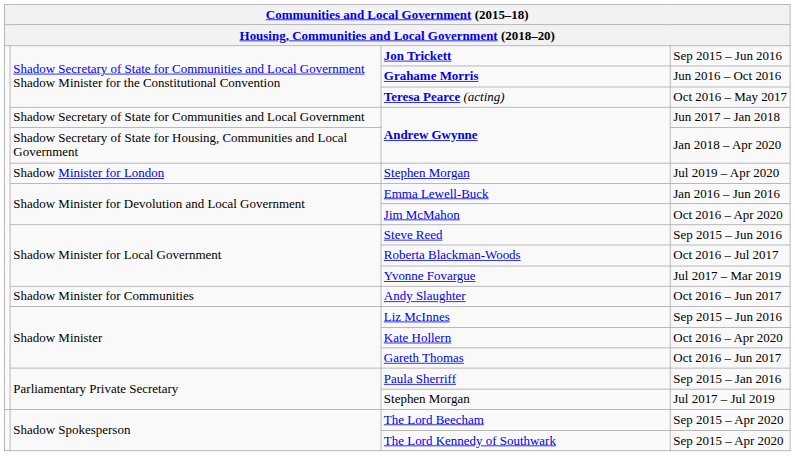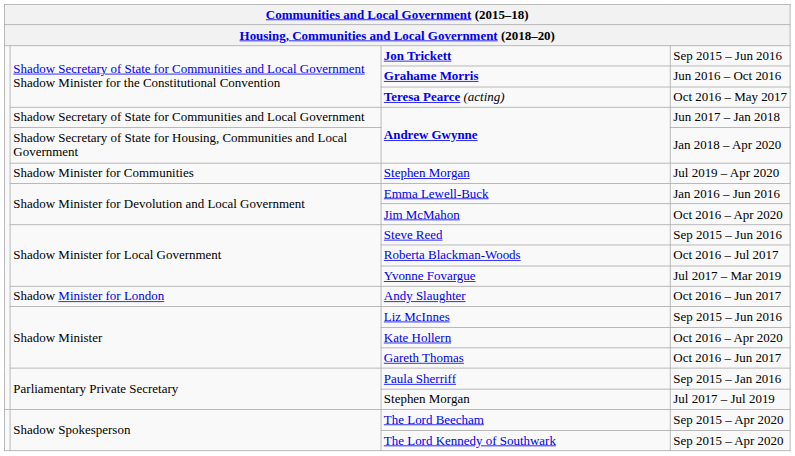Stephen Morgan / Jul 2019 – Apr 2020 | column 2: Shadow Minister for London -> Shadow Minister for Communities
Andy Slaughter | column 2: Shadow Minister for Communities -> Shadow Minister for London
